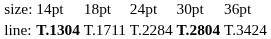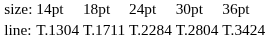line: | column 2: bold -> normal
line: | column 5: bold -> normal
